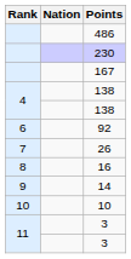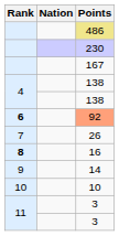486 | Points: no background -> khaki background
92 | Rank: normal -> bold
92 | Points: no background -> lightsalmon background
16 | Rank: normal -> bold
